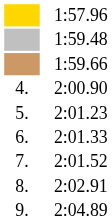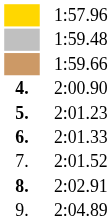2:00.90 | column 1: normal -> bold
2:01.23 | column 1: normal -> bold
2:01.33 | column 1: normal -> bold
2:02.91 | column 1: normal -> bold
